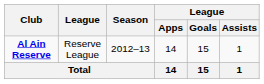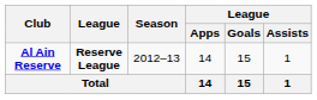Al Ain Reserve | League: normal -> bold
